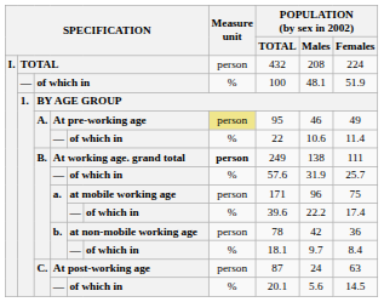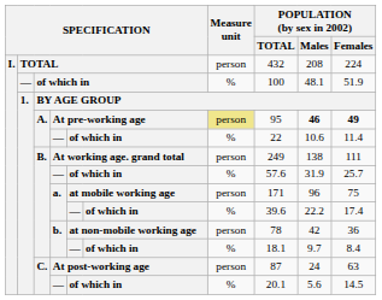At pre-working age | POPULATION (by sex in 2002) / Males: normal -> bold
At pre-working age | POPULATION (by sex in 2002) / Females: normal -> bold
At working age. grand total | Measure unit: bold -> normal
